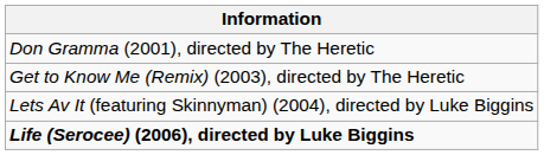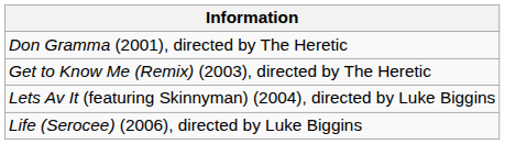row 5 | column 1: bold -> normal
